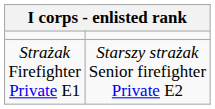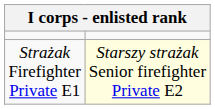Strażak Firefighter Private E1 | column 2: no background -> lightyellow background
